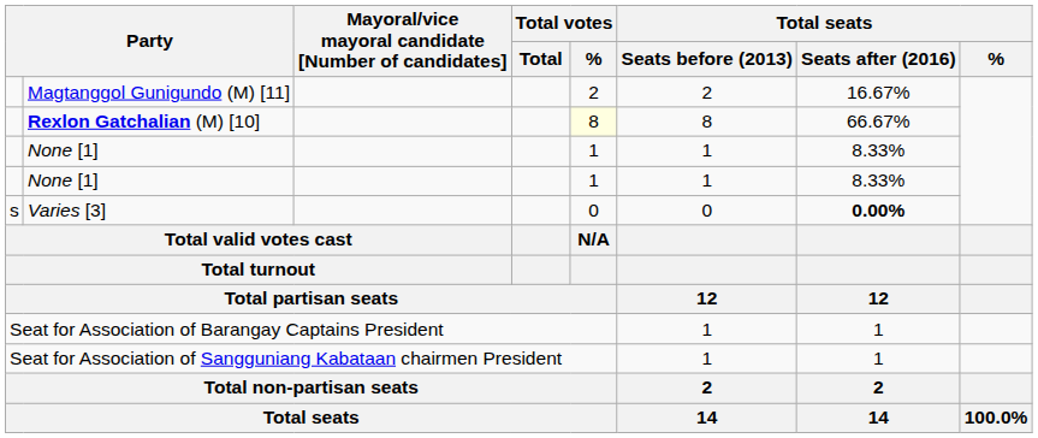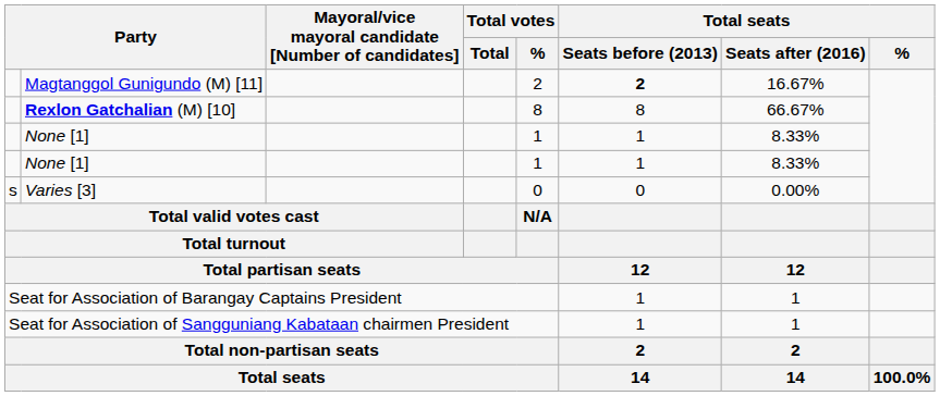Magtanggol Gunigundo (M) [11] | Total seats / Seats before (2013): normal -> bold
Rexlon Gatchalian (M) [10] | Total votes / %: lightyellow background -> no background
Varies [3] | Total seats / Seats after (2016): bold -> normal
